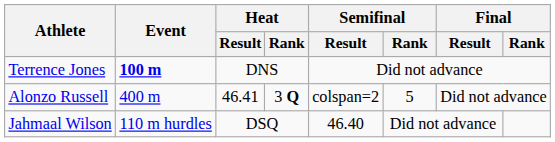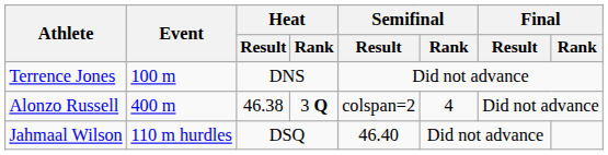Terrence Jones | Event: bold -> normal
Alonzo Russell | Heat / Result: 46.41 -> 46.38
Alonzo Russell | Semifinal / Rank: 5 -> 4
